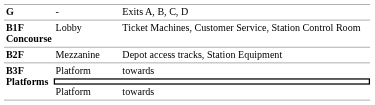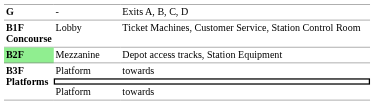Mezzanine | column 1: no background -> lightgreen background
